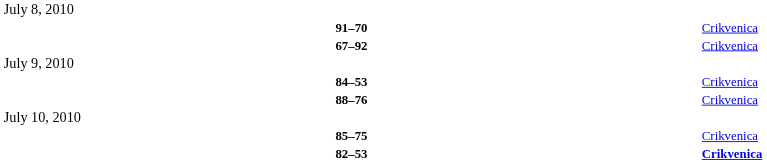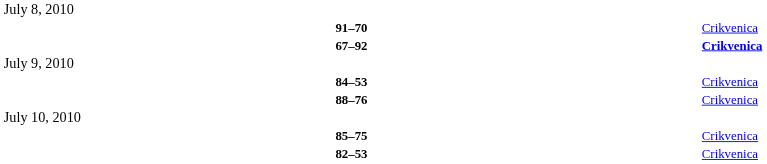67–92 | column 3: normal -> bold
82–53 | column 3: bold -> normal
